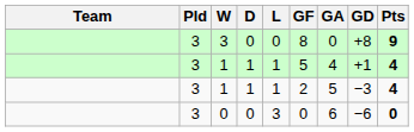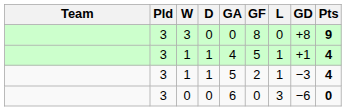columns swapped: L <-> GA
